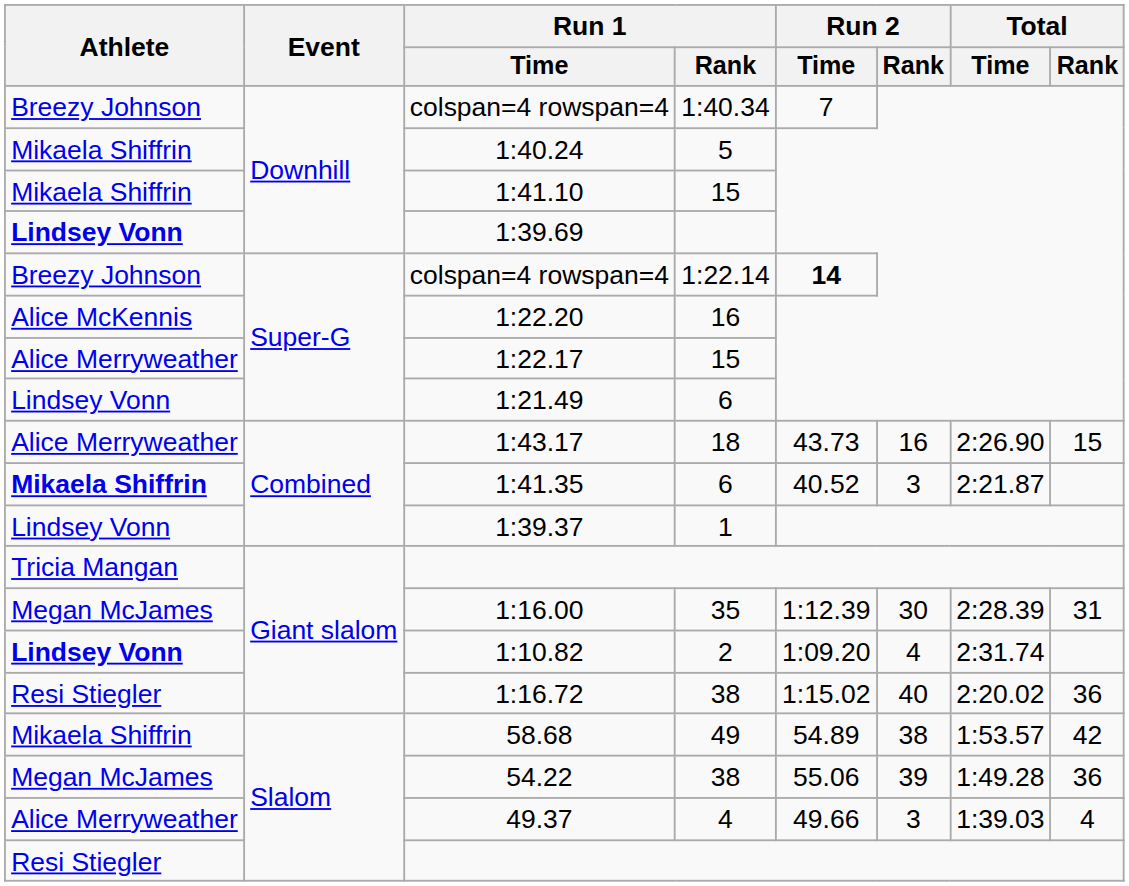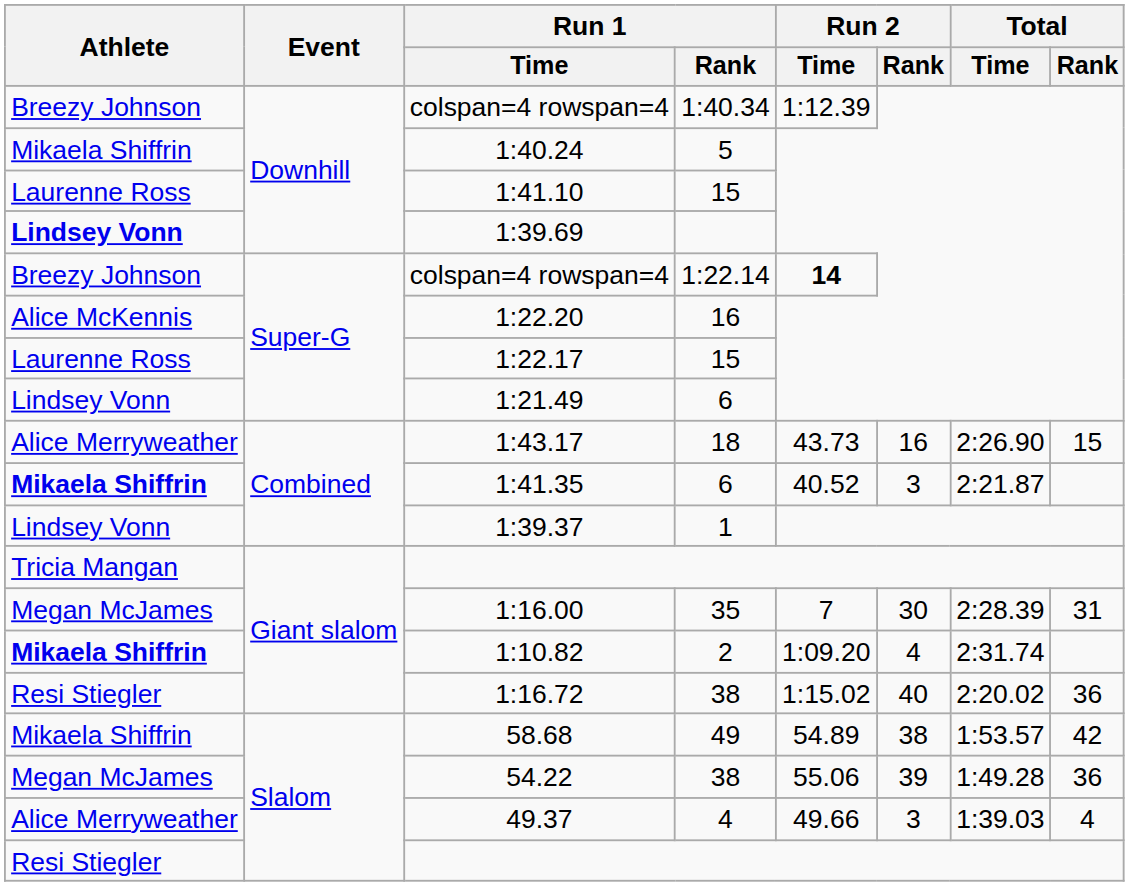Downhill / colspan=4 rowspan=4 | Run 2 / Time: 7 -> 1:12.39
1:41.10 | Athlete: Mikaela Shiffrin -> Laurenne Ross
1:22.17 | Athlete: Alice Merryweather -> Laurenne Ross
1:16.00 | Run 2 / Time: 1:12.39 -> 7
1:10.82 | Athlete: Lindsey Vonn -> Mikaela Shiffrin
